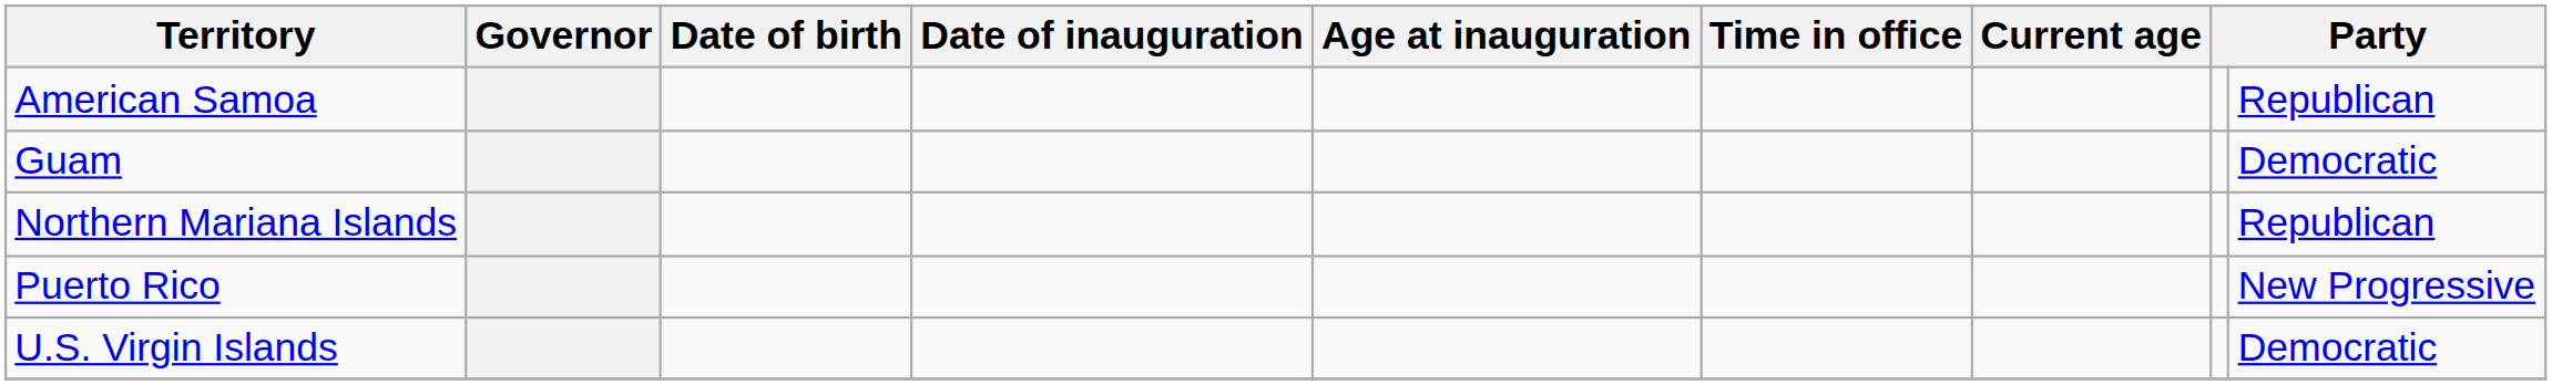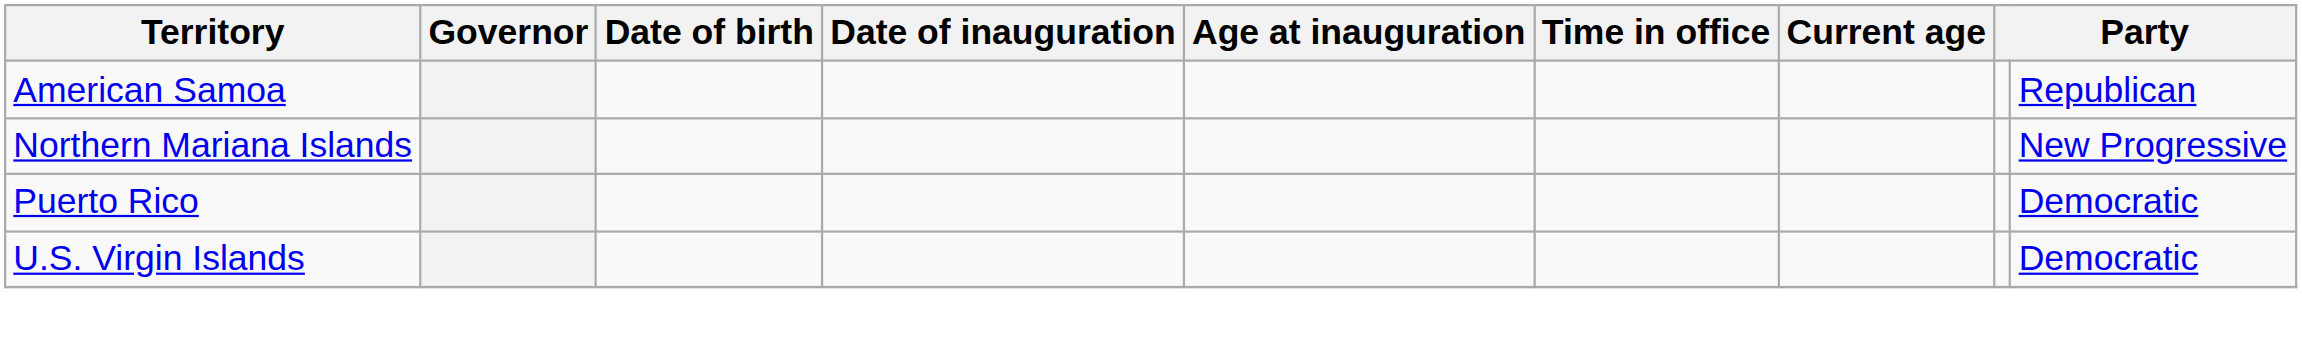- row: Guam | Democratic
Northern Mariana Islands | column 9: Republican -> New Progressive
Puerto Rico | column 9: New Progressive -> Democratic
